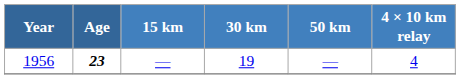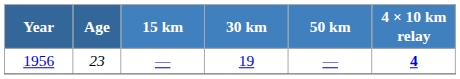1956 | Age: bold -> normal
1956 | 4 × 10 km relay: normal -> bold
